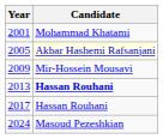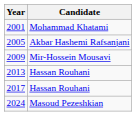2005 | Candidate: lightyellow background -> no background
2013 | Candidate: bold -> normal
